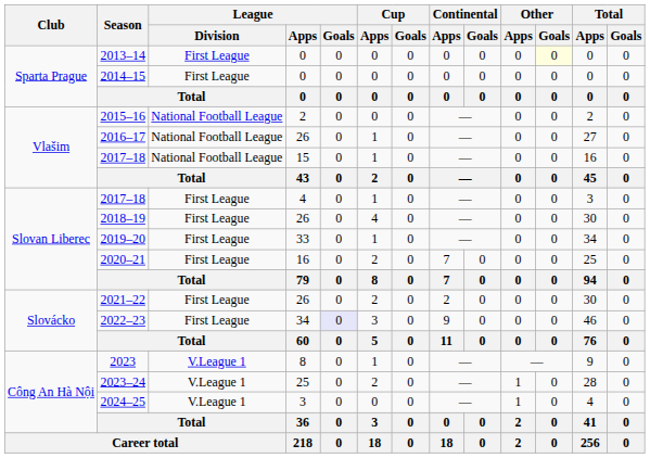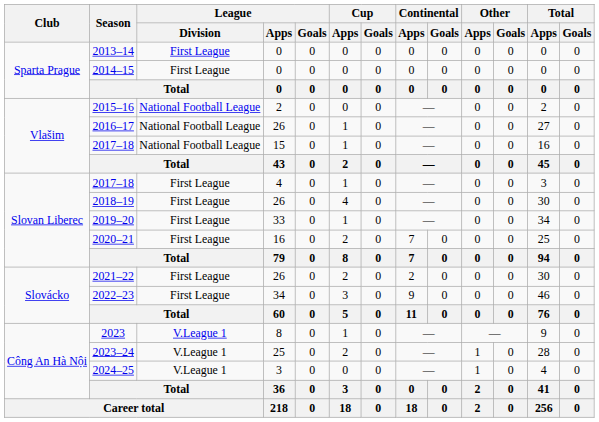2013–14 | Other / Goals: lightyellow background -> no background
2022–23 | League / Goals: lavender background -> no background
